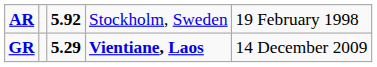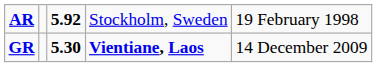GR | column 3: 5.29 -> 5.30
